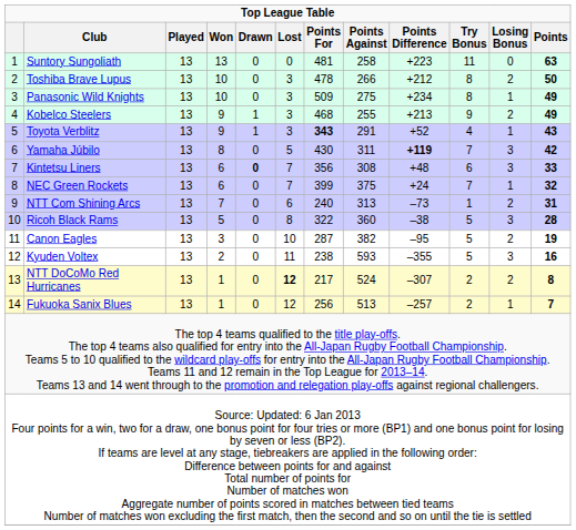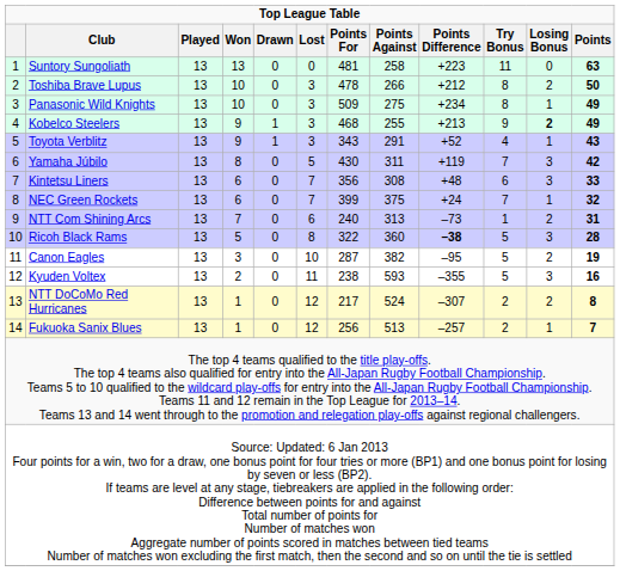Kobelco Steelers | Losing Bonus: normal -> bold
Toyota Verblitz | Points For: bold -> normal
Yamaha Júbilo | Points Difference: bold -> normal
Kintetsu Liners | Drawn: bold -> normal
Ricoh Black Rams | Points Difference: normal -> bold
NTT DoCoMo Red Hurricanes | Lost: bold -> normal
